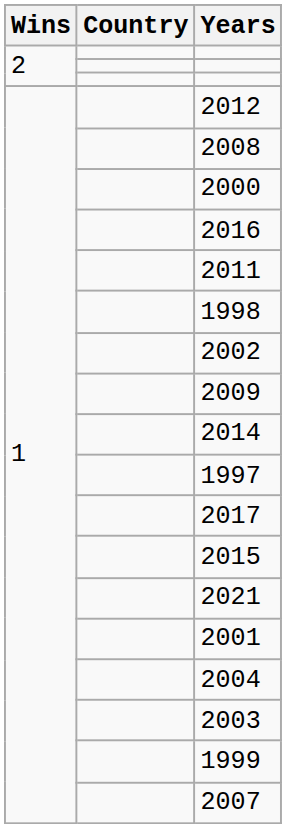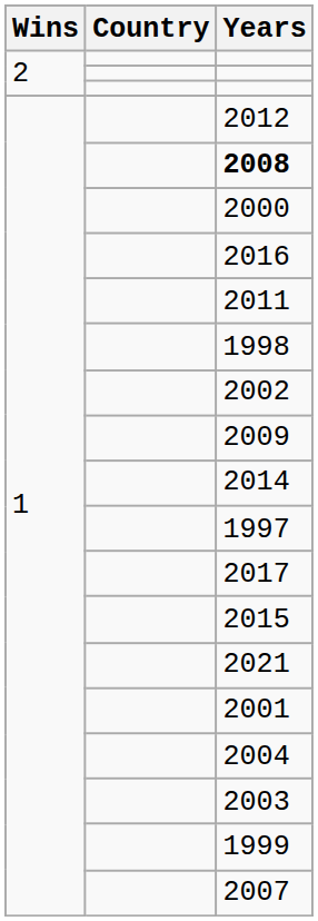2008 | Years: normal -> bold
